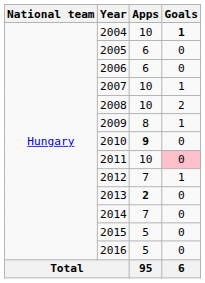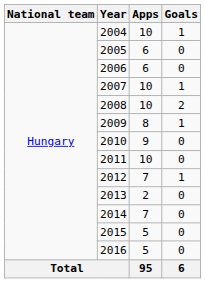2004 | Goals: bold -> normal
2010 | Apps: bold -> normal
2011 | Goals: pink background -> no background
2013 | Apps: bold -> normal
